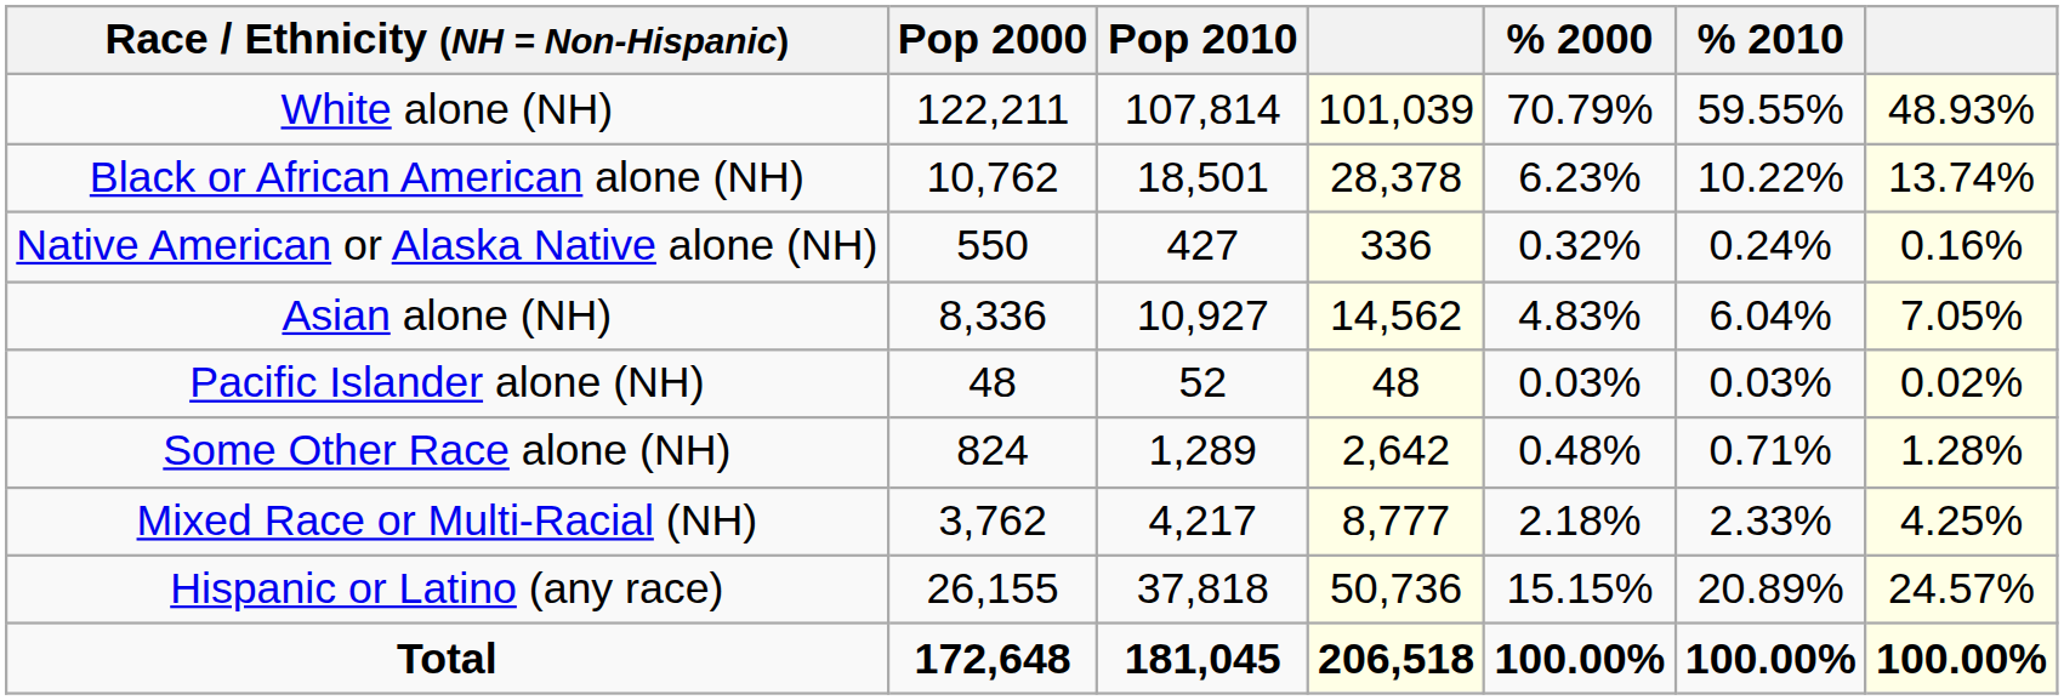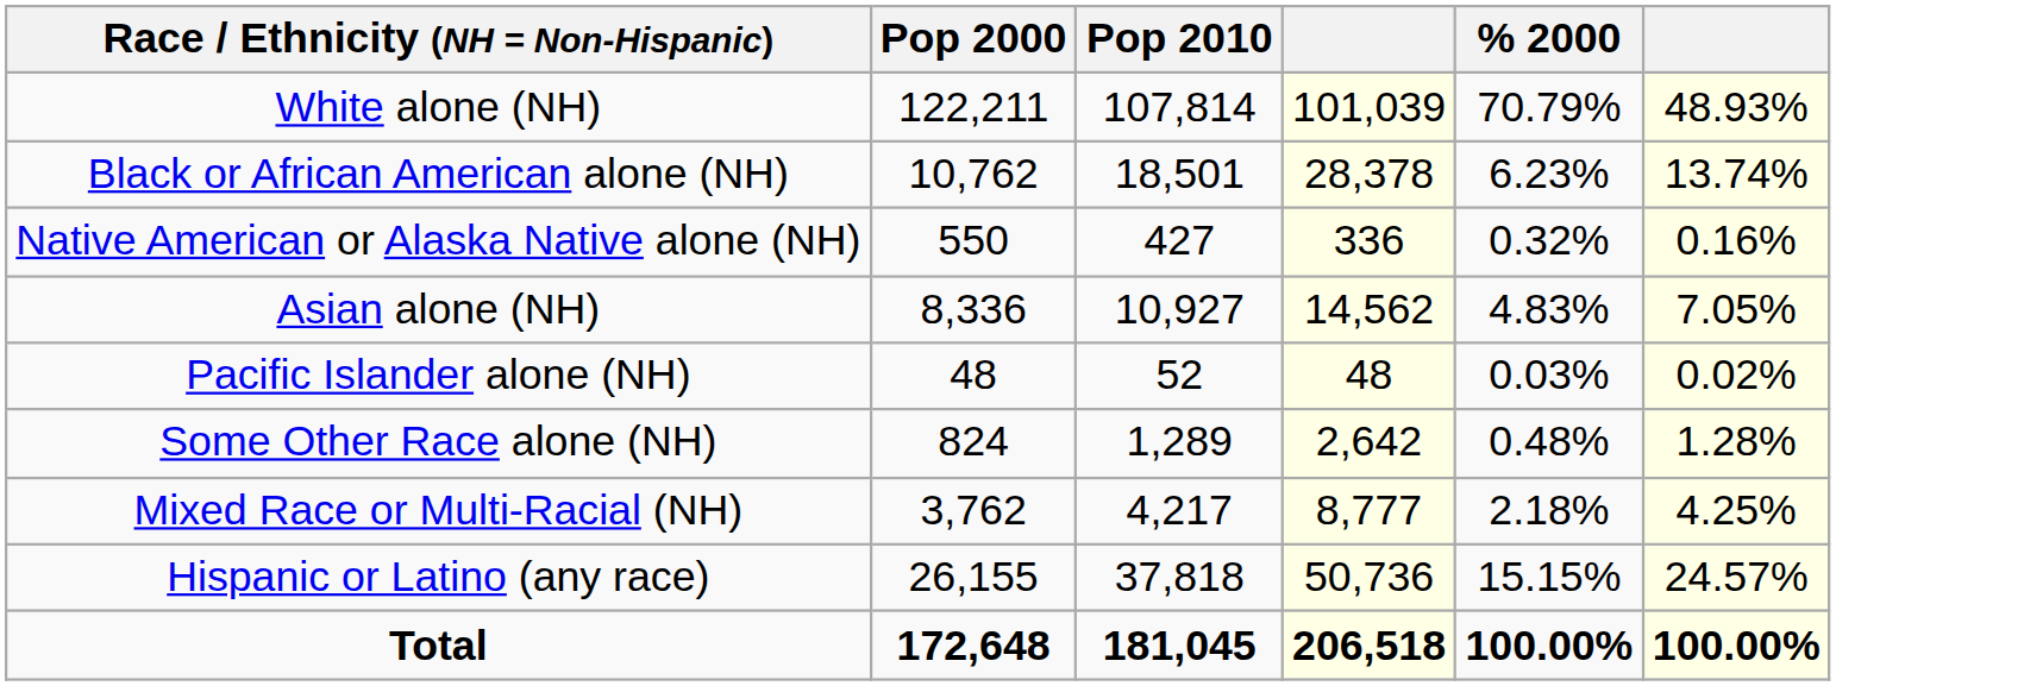- column: % 2010 | 59.55% | 10.22% | 0.24% | 6.04% | 0.03% | 0.71% | 2.33% | 20.89% | 100.00%
